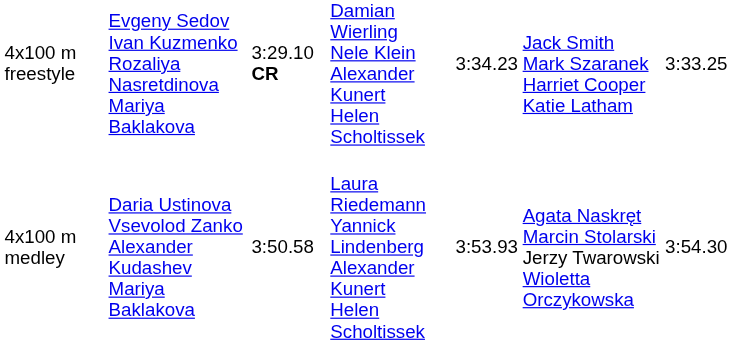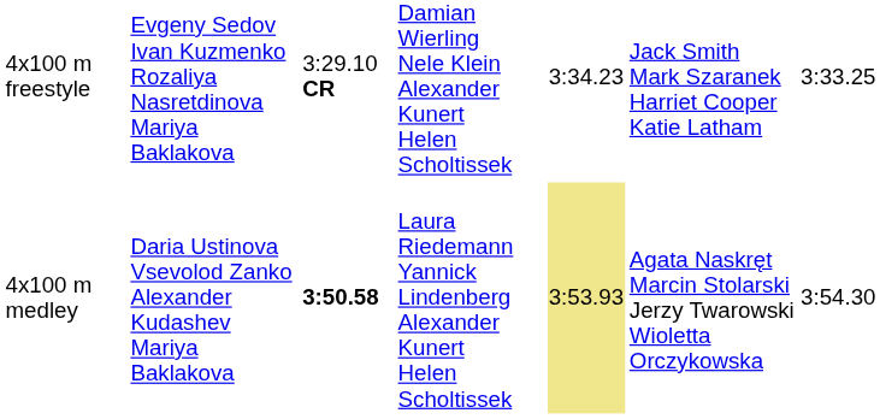4x100 m medley | column 3: normal -> bold
4x100 m medley | column 5: no background -> khaki background
